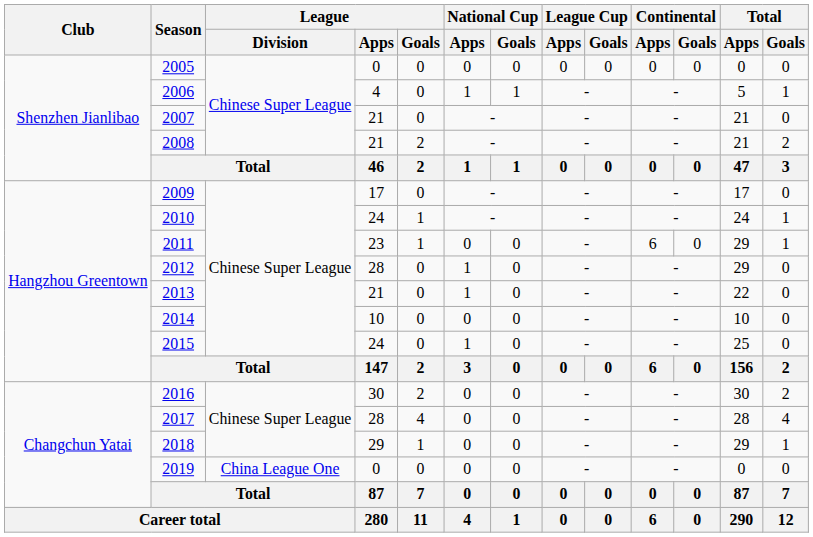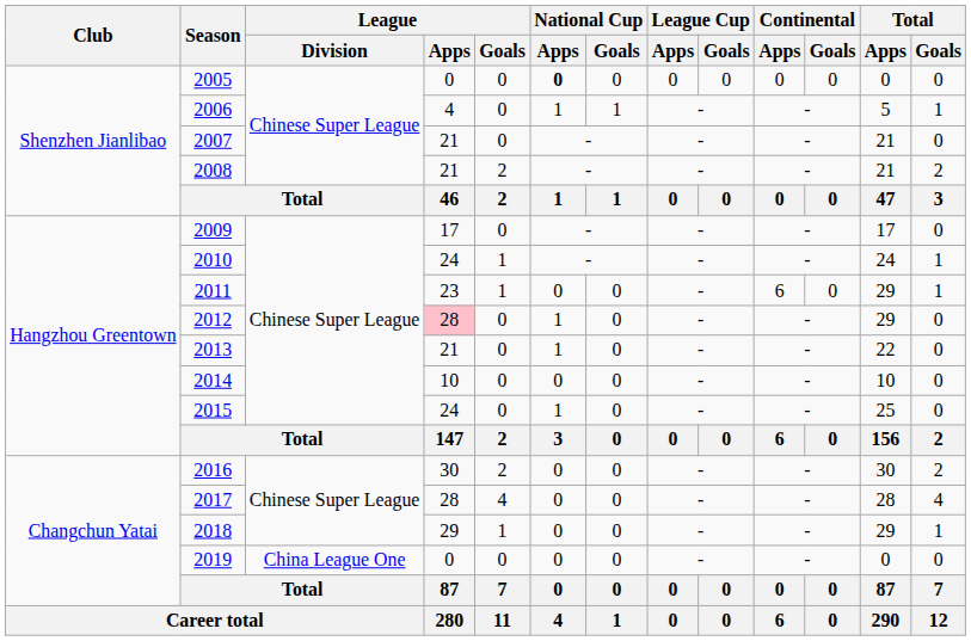2005 | National Cup / Apps: normal -> bold
2012 | League / Apps: no background -> pink background
